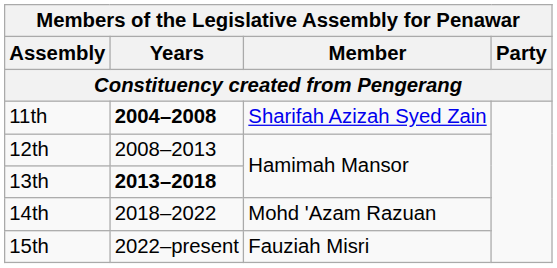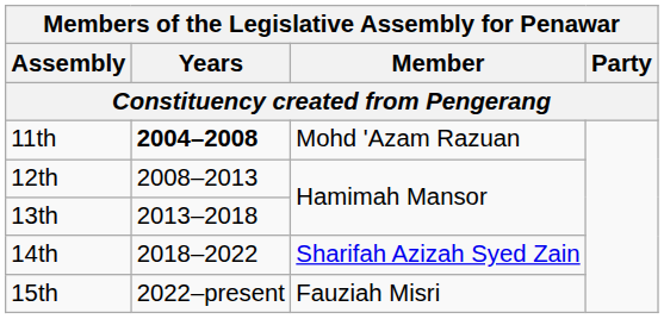11th | Member: Sharifah Azizah Syed Zain -> Mohd 'Azam Razuan
13th | Years: bold -> normal
14th | Member: Mohd 'Azam Razuan -> Sharifah Azizah Syed Zain
